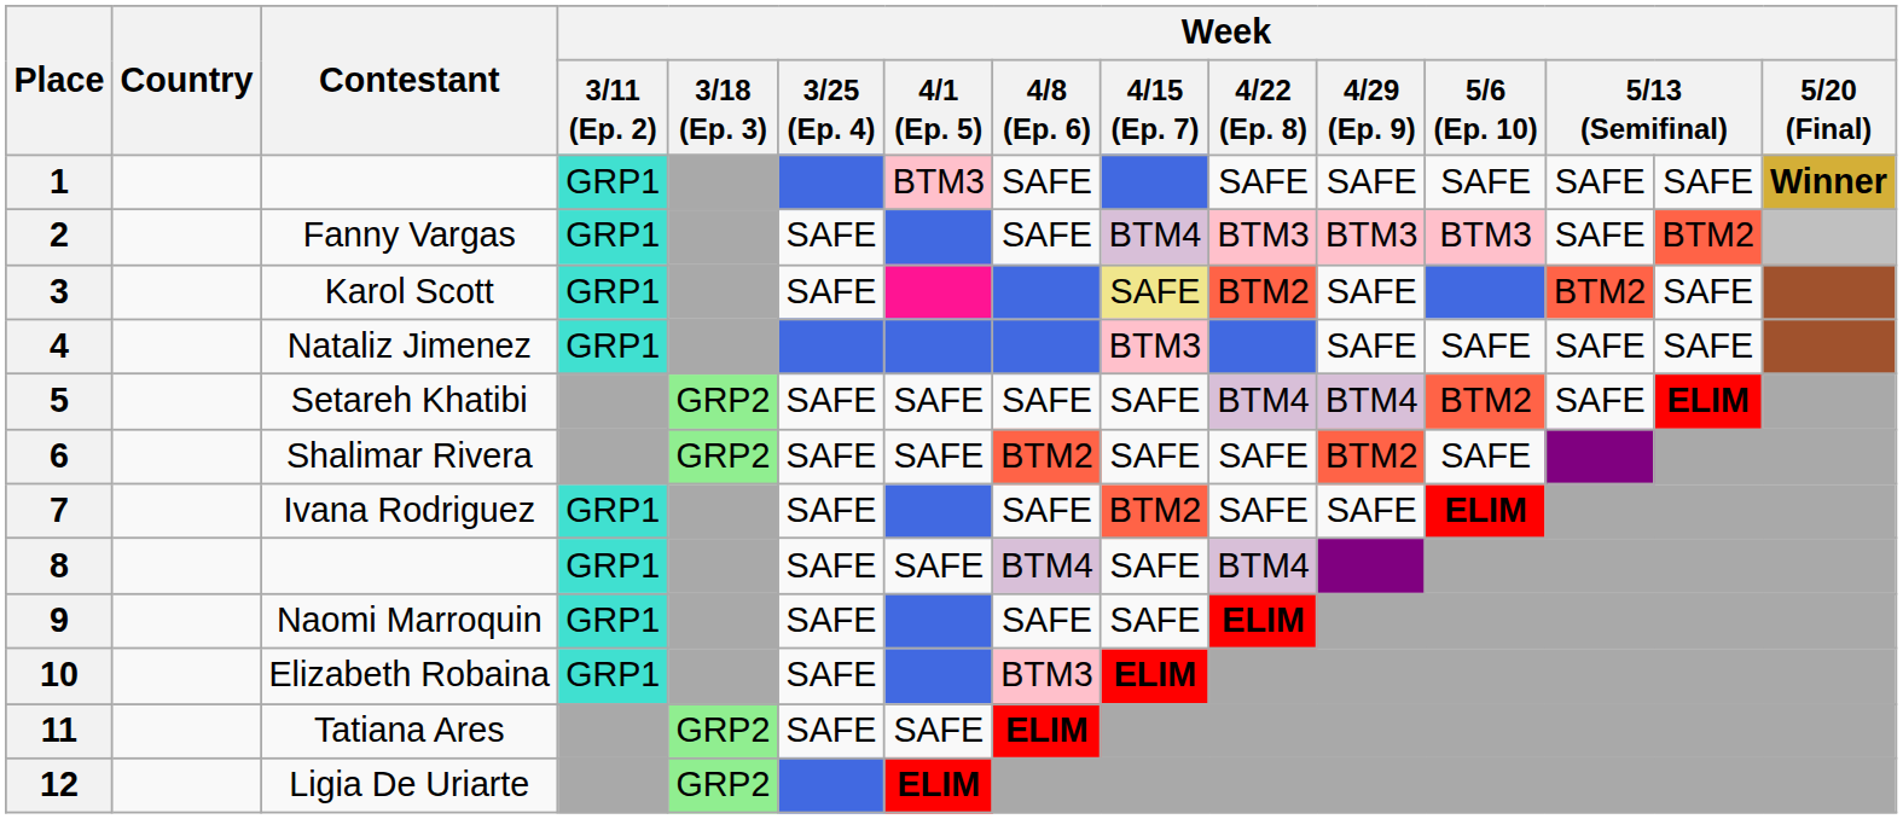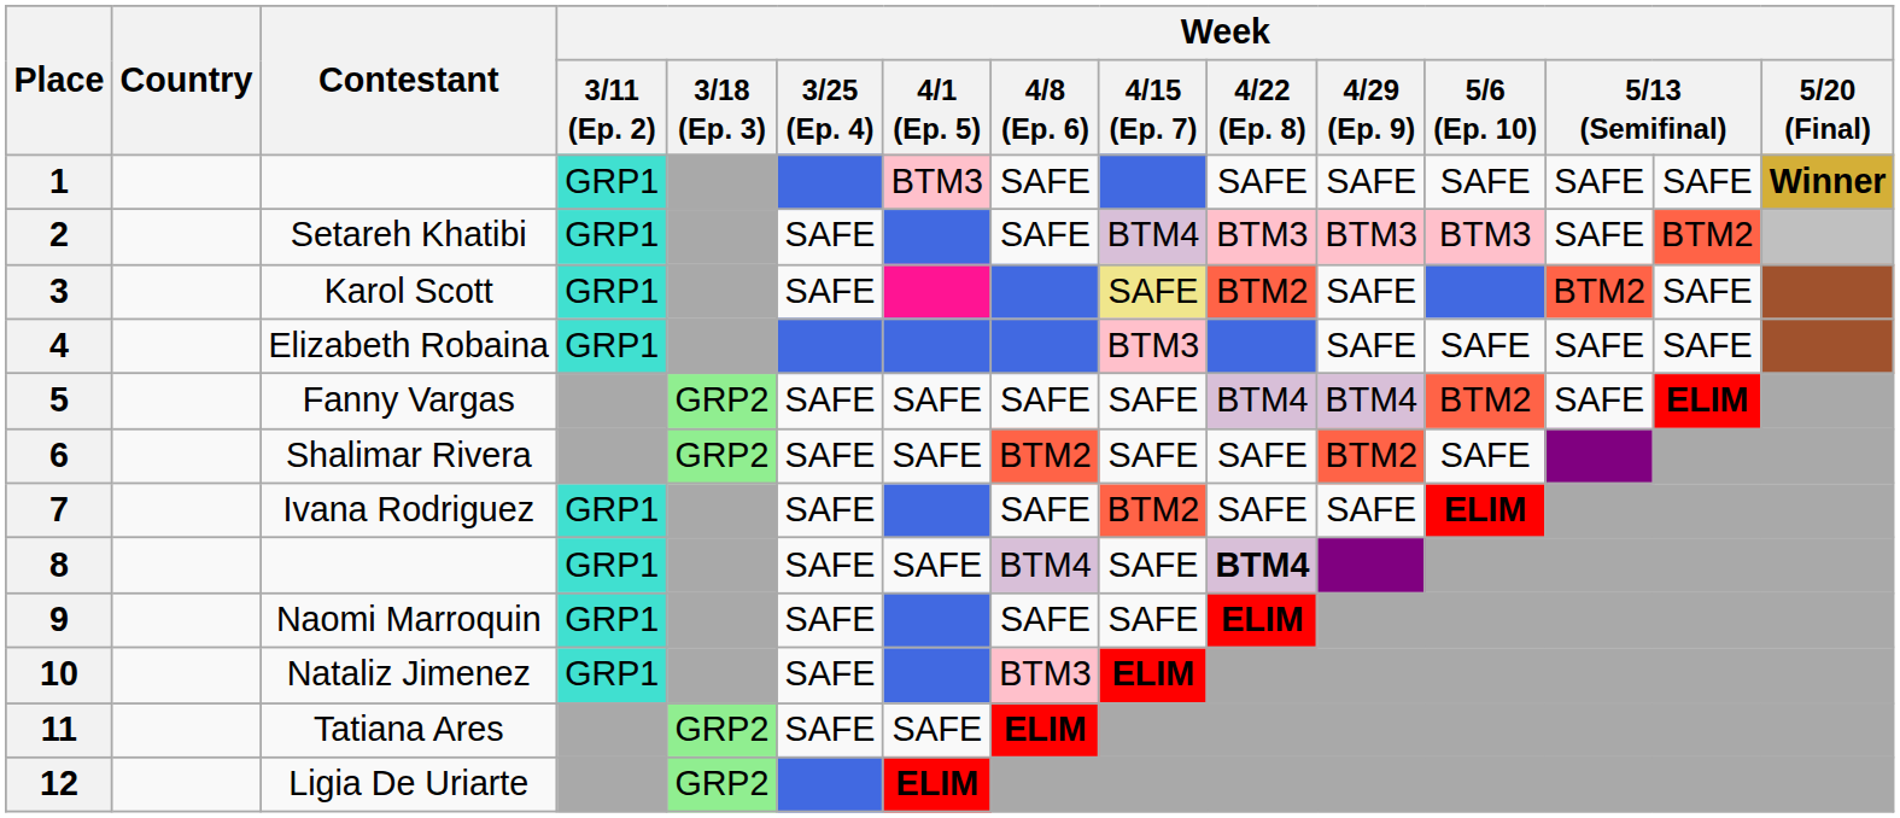2 | Contestant: Fanny Vargas -> Setareh Khatibi
4 | Contestant: Nataliz Jimenez -> Elizabeth Robaina
5 | Contestant: Setareh Khatibi -> Fanny Vargas
8 | Week / 4/22 (Ep. 8): normal -> bold
10 | Contestant: Elizabeth Robaina -> Nataliz Jimenez
